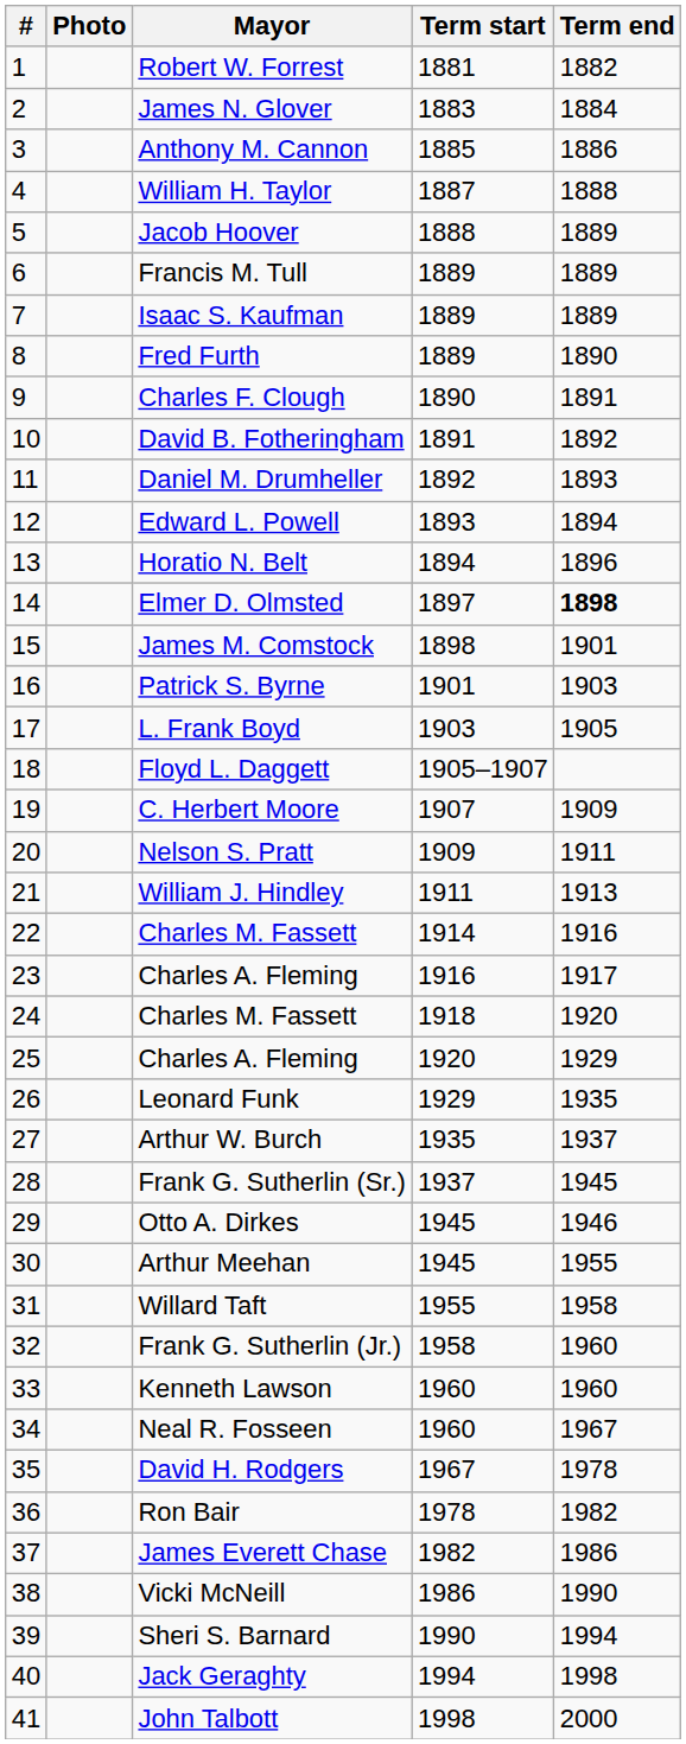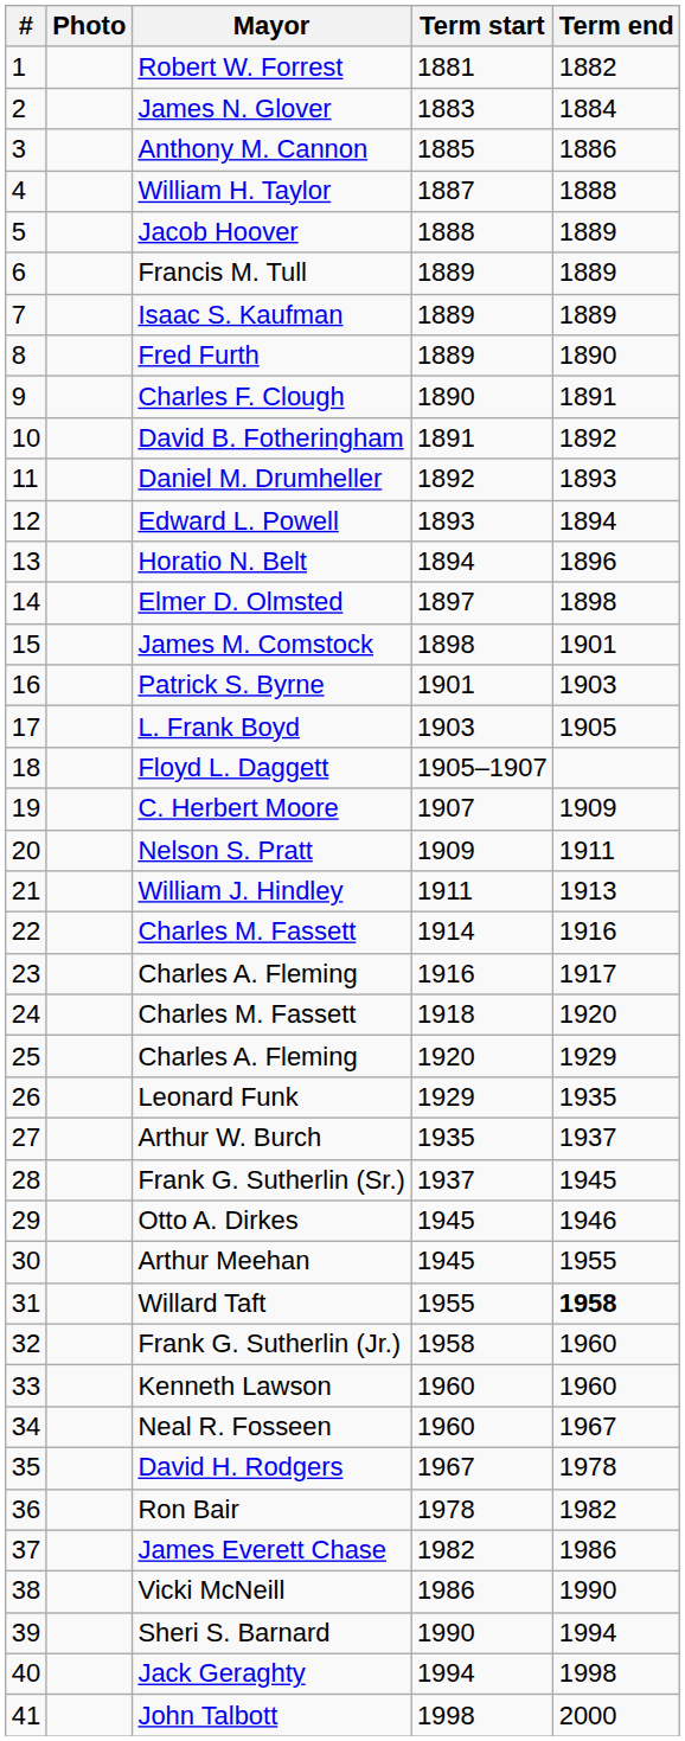Elmer D. Olmsted | Term end: bold -> normal
Willard Taft | Term end: normal -> bold
